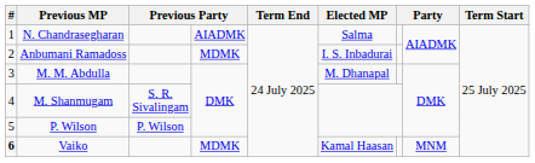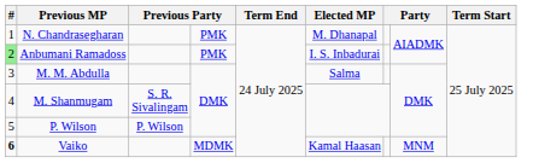N. Chandrasegharan | column 4: AIADMK -> PMK
N. Chandrasegharan | Elected MP: Salma -> M. Dhanapal
Anbumani Ramadoss | #: no background -> lightgreen background
Anbumani Ramadoss | column 4: MDMK -> PMK
M. M. Abdulla | Elected MP: M. Dhanapal -> Salma
